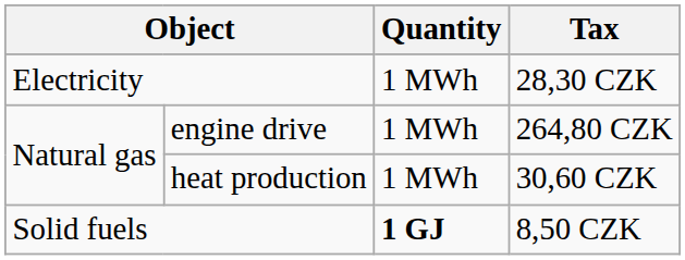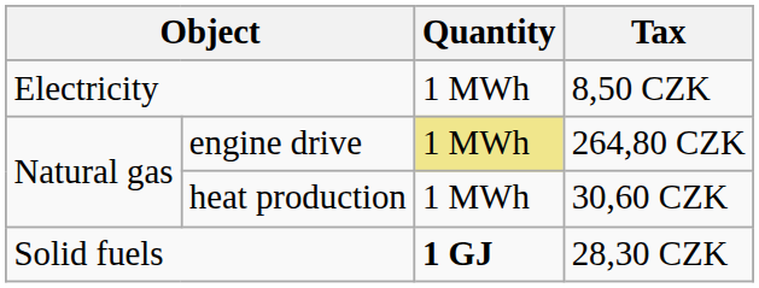Electricity | Tax: 28,30 CZK -> 8,50 CZK
engine drive | Quantity: no background -> khaki background
Solid fuels | Tax: 8,50 CZK -> 28,30 CZK
